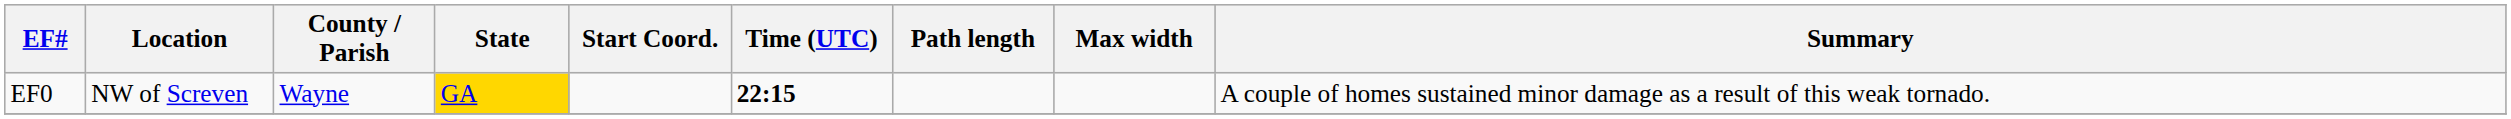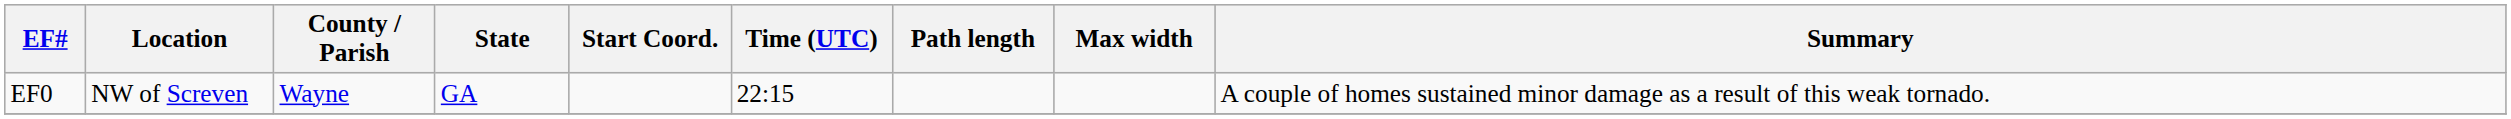EF0 | State: gold background -> no background
EF0 | Time (UTC): bold -> normal
